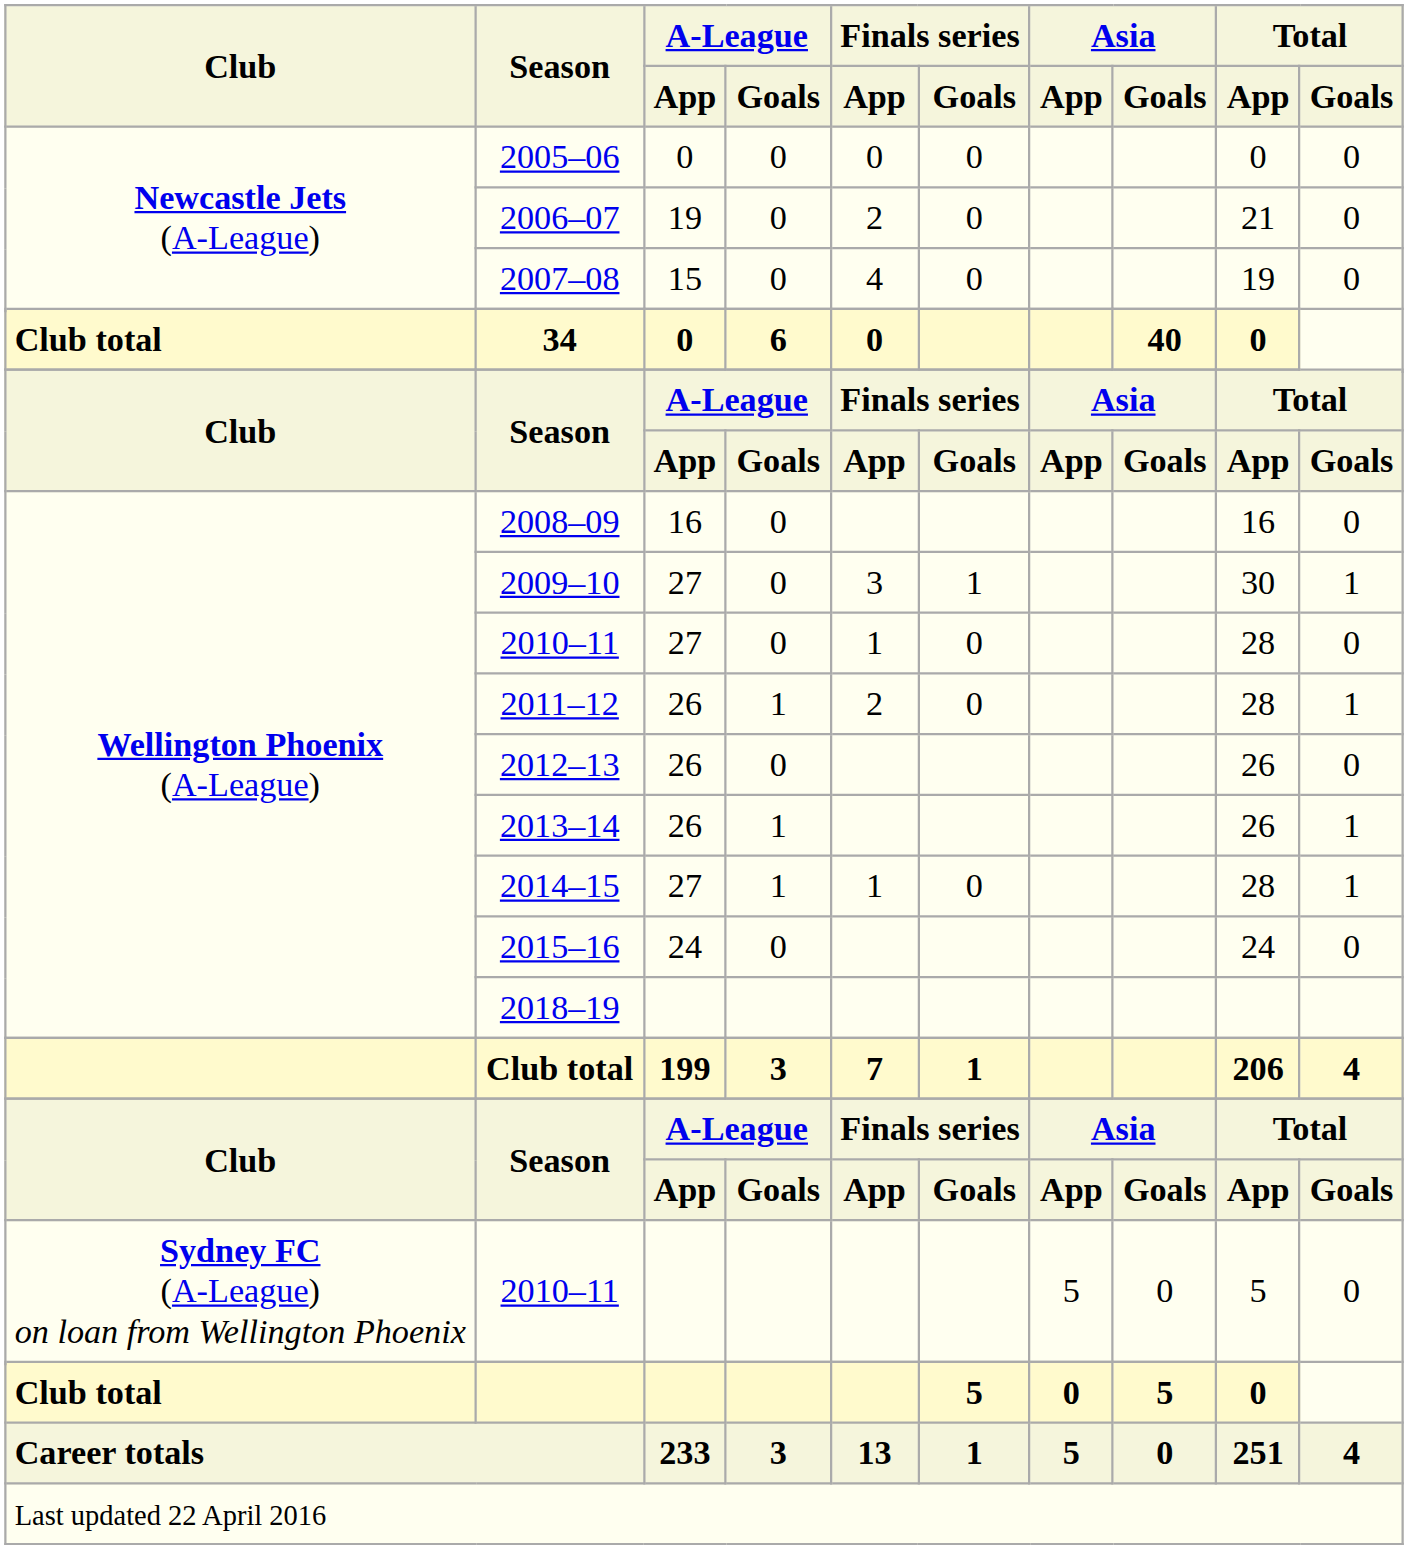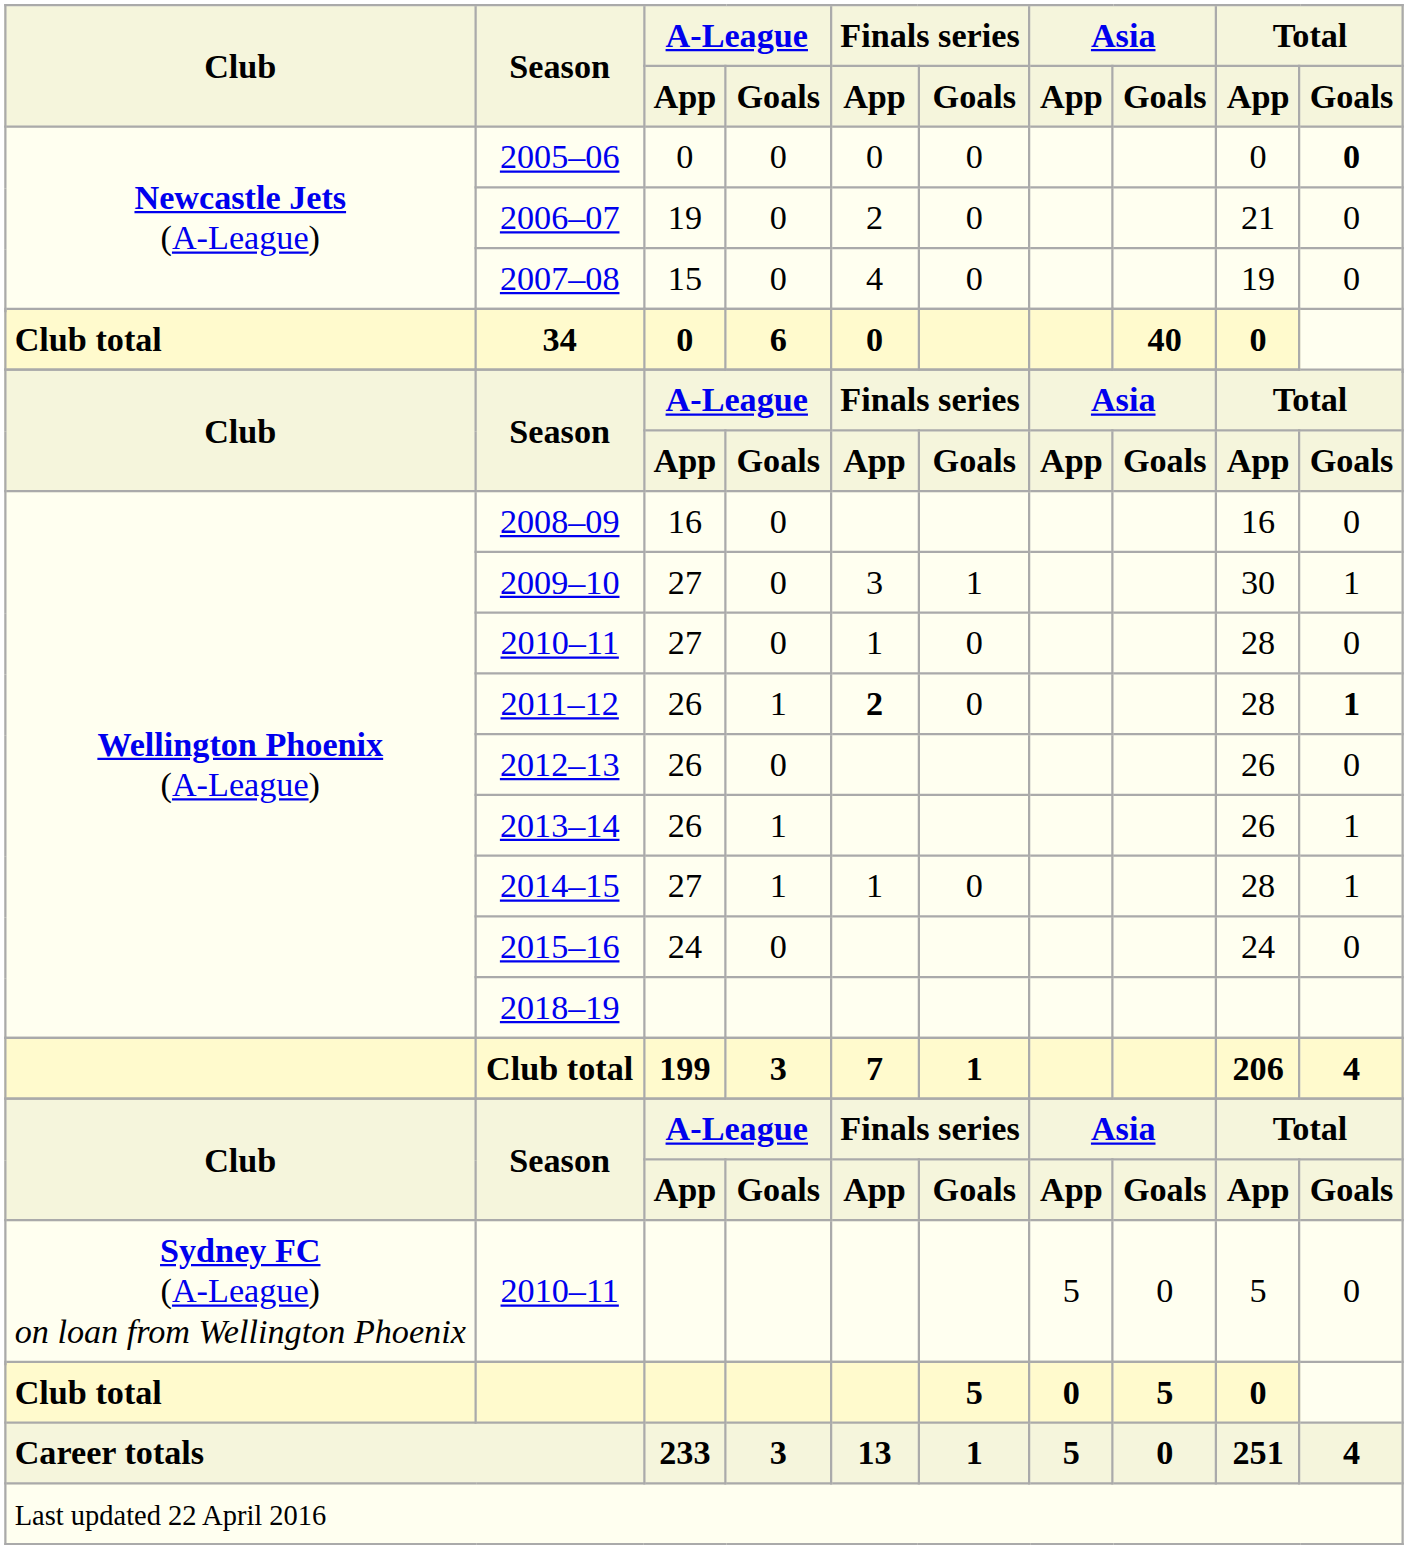2005–06 | Total / Goals: normal -> bold
2011–12 | Finals series / App: normal -> bold
2011–12 | Total / Goals: normal -> bold
